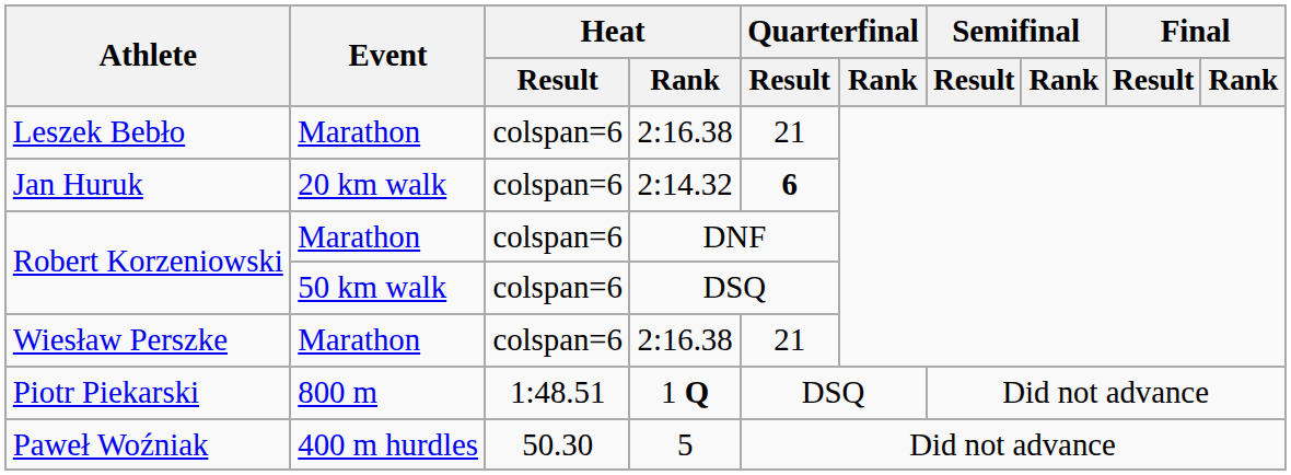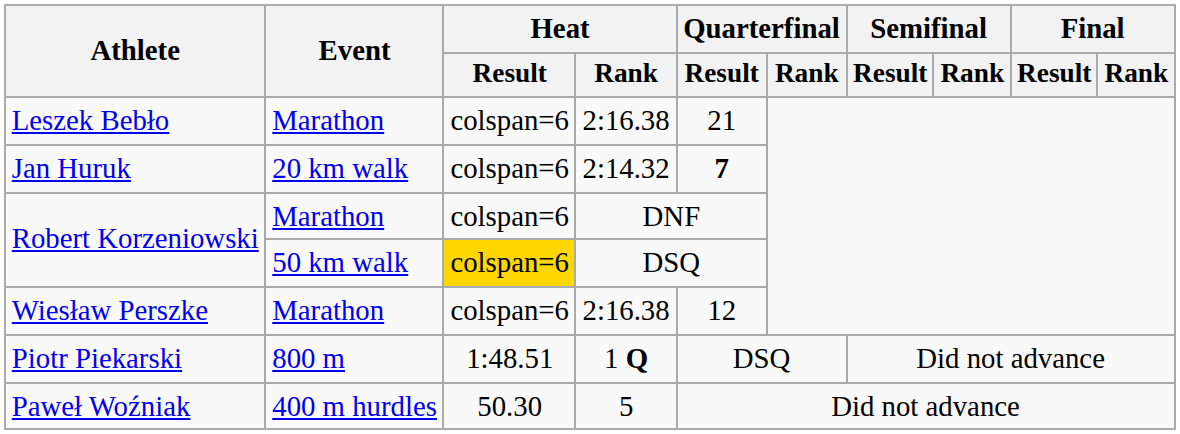Jan Huruk | Quarterfinal / Result: 6 -> 7
Robert Korzeniowski / DSQ | Heat / Result: no background -> gold background
Wiesław Perszke | Quarterfinal / Result: 21 -> 12
